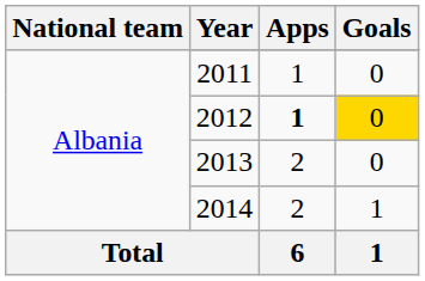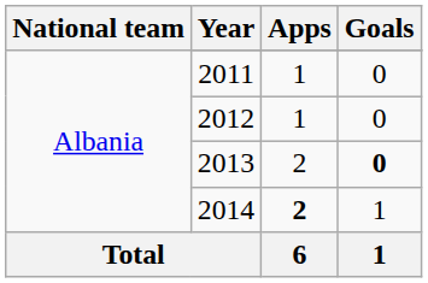2012 | Apps: bold -> normal
2012 | Goals: gold background -> no background
2013 | Goals: normal -> bold
2014 | Apps: normal -> bold
